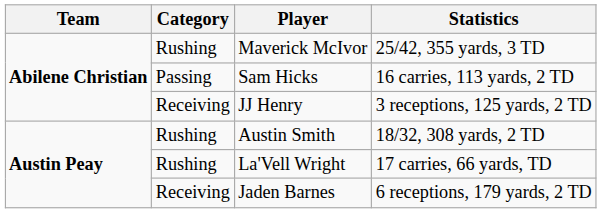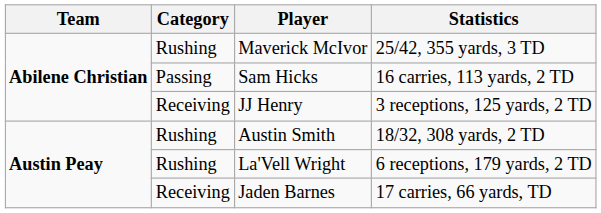La'Vell Wright | Statistics: 17 carries, 66 yards, TD -> 6 receptions, 179 yards, 2 TD
Jaden Barnes | Statistics: 6 receptions, 179 yards, 2 TD -> 17 carries, 66 yards, TD
